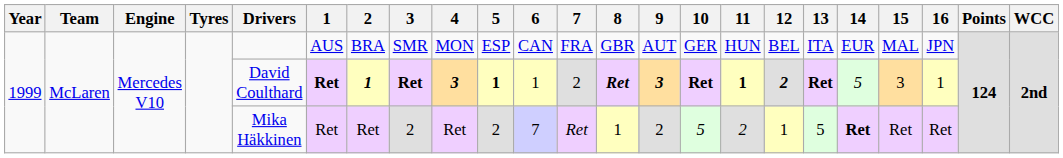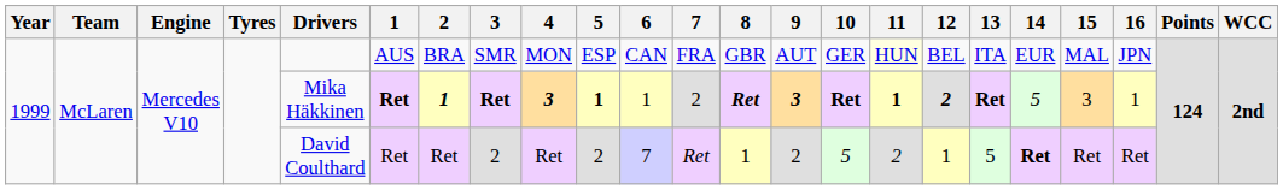row 2 | 11: no background -> lightyellow background
row 3 | Drivers: David Coulthard -> Mika Häkkinen
row 4 | Drivers: Mika Häkkinen -> David Coulthard
